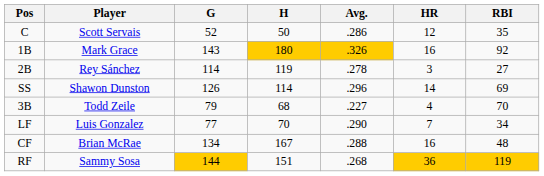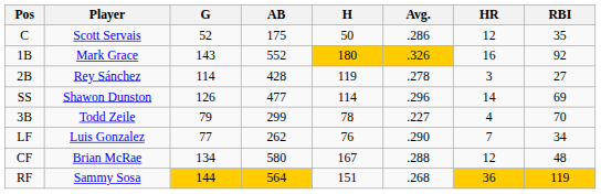+ column: AB | 175 | 552 | 428 | 477 | 299 | 262 | 580 | 564
3B | H: 68 -> 78
LF | H: 70 -> 76
CF | HR: 16 -> 12
